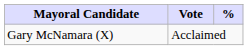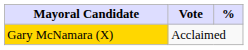Gary McNamara (X) | Mayoral Candidate: no background -> gold background
